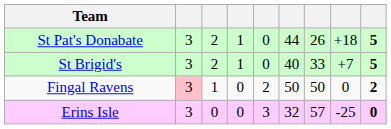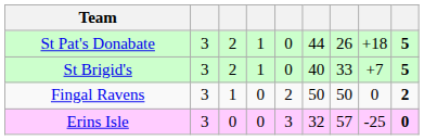Fingal Ravens | column 2: pink background -> no background
